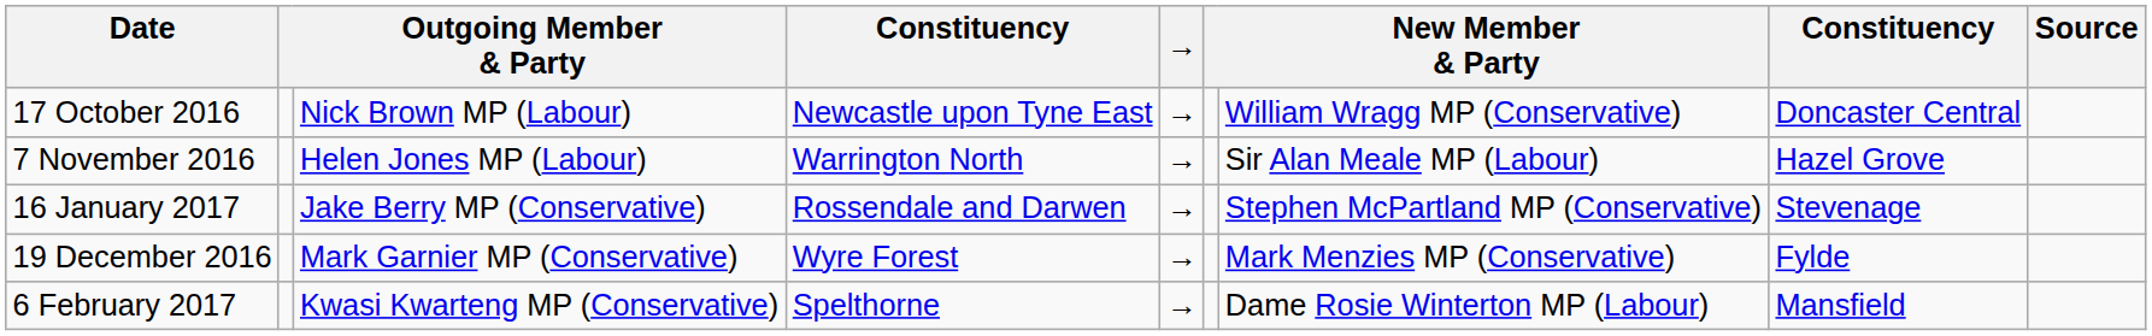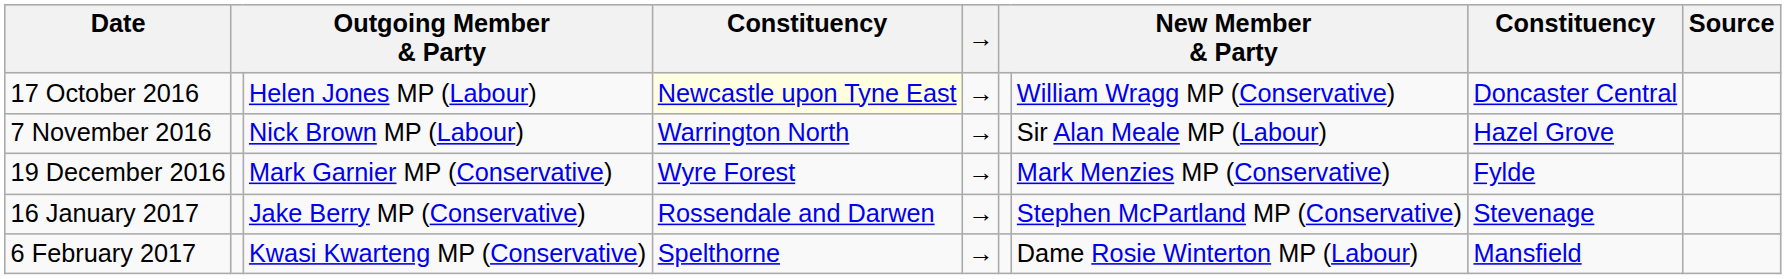17 October 2016 | column 3: Nick Brown MP (Labour) -> Helen Jones MP (Labour)
17 October 2016 | column 4: no background -> lightyellow background
7 November 2016 | column 3: Helen Jones MP (Labour) -> Nick Brown MP (Labour)
rows swapped: 19 December 2016 <-> 16 January 2017
